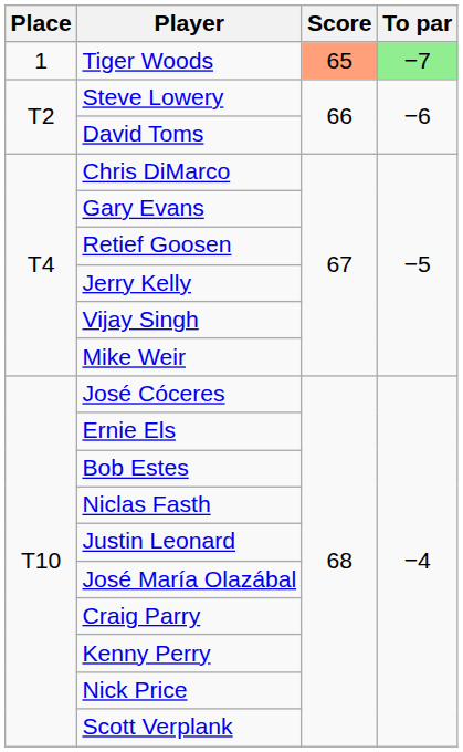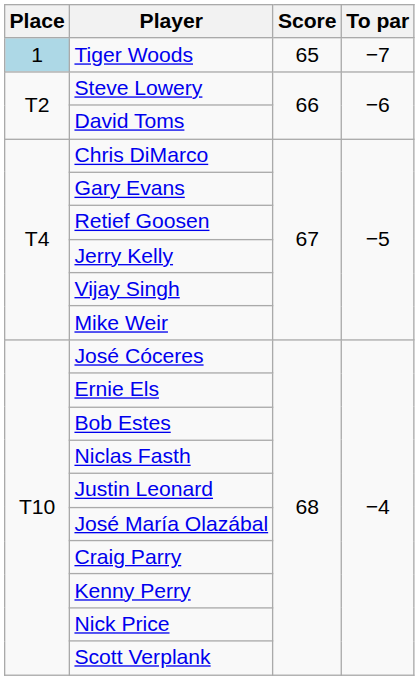Tiger Woods | Place: no background -> lightblue background
Tiger Woods | Score: lightsalmon background -> no background
Tiger Woods | To par: lightgreen background -> no background
